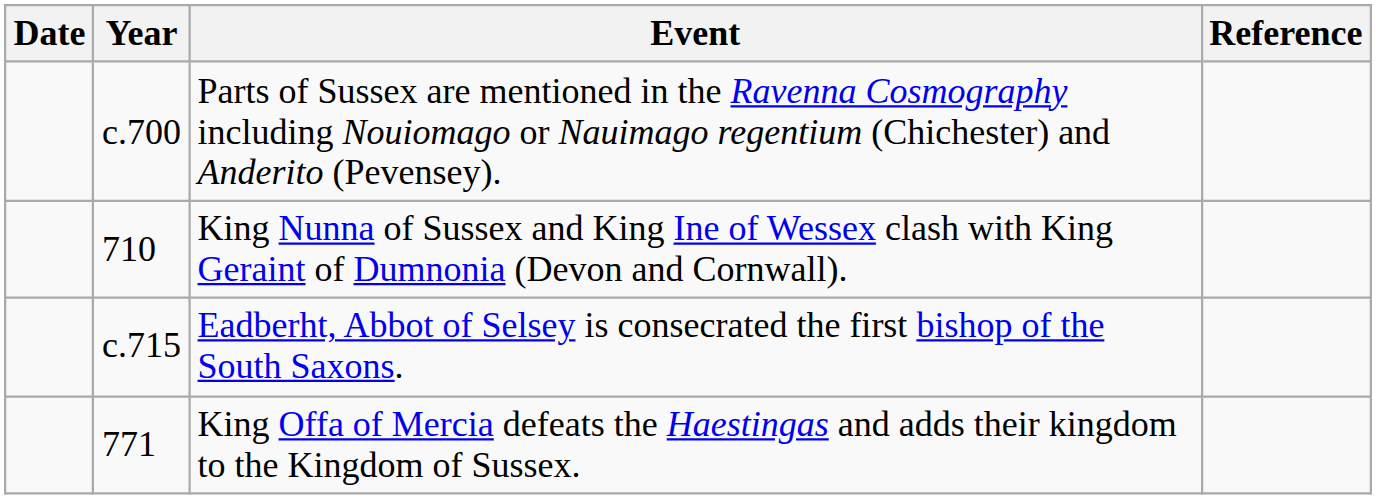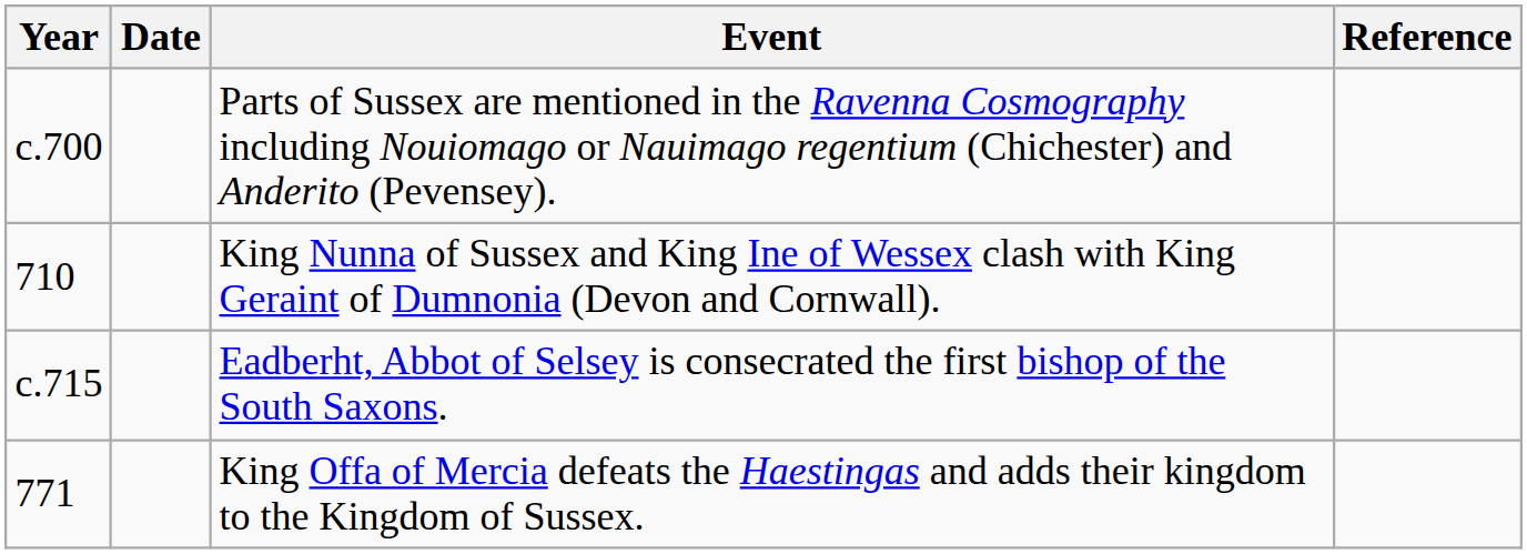columns swapped: Year <-> Date
